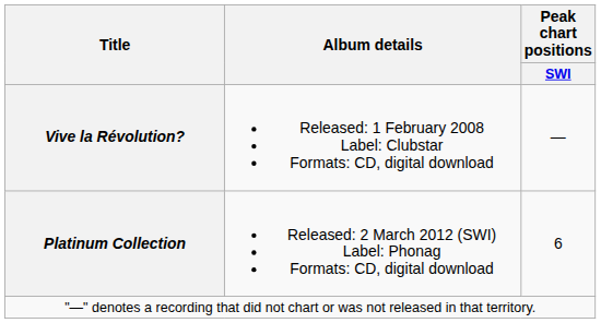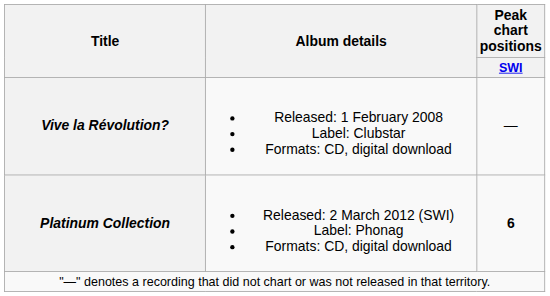Platinum Collection | Peak chart positions / SWI: normal -> bold
